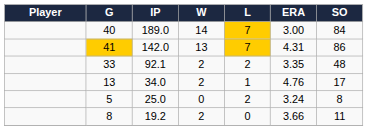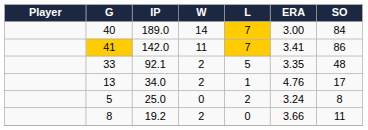41 | W: 13 -> 11
41 | ERA: 4.31 -> 3.41
33 | L: 2 -> 5
